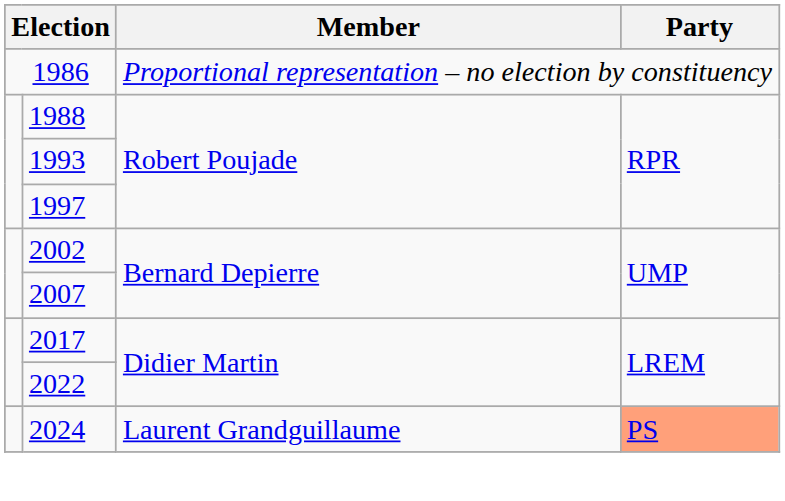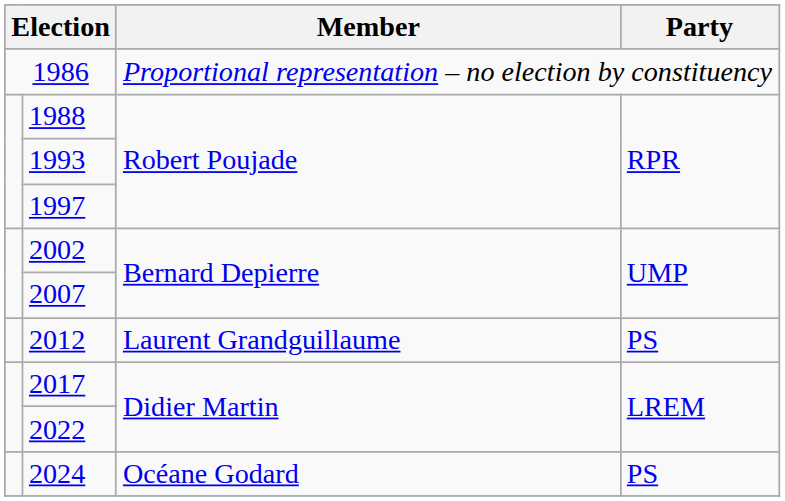+ row: 2012 | Laurent Grandguillaume | PS
2024 | Member: Laurent Grandguillaume -> Océane Godard
2024 | Party: lightsalmon background -> no background
